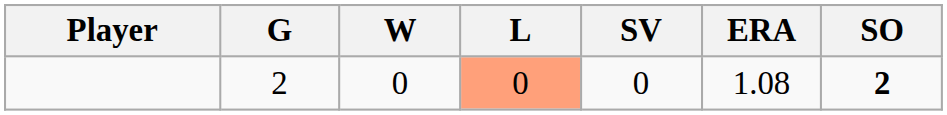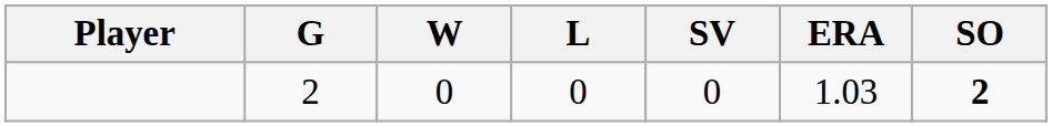row 2 | L: lightsalmon background -> no background
row 2 | ERA: 1.08 -> 1.03
